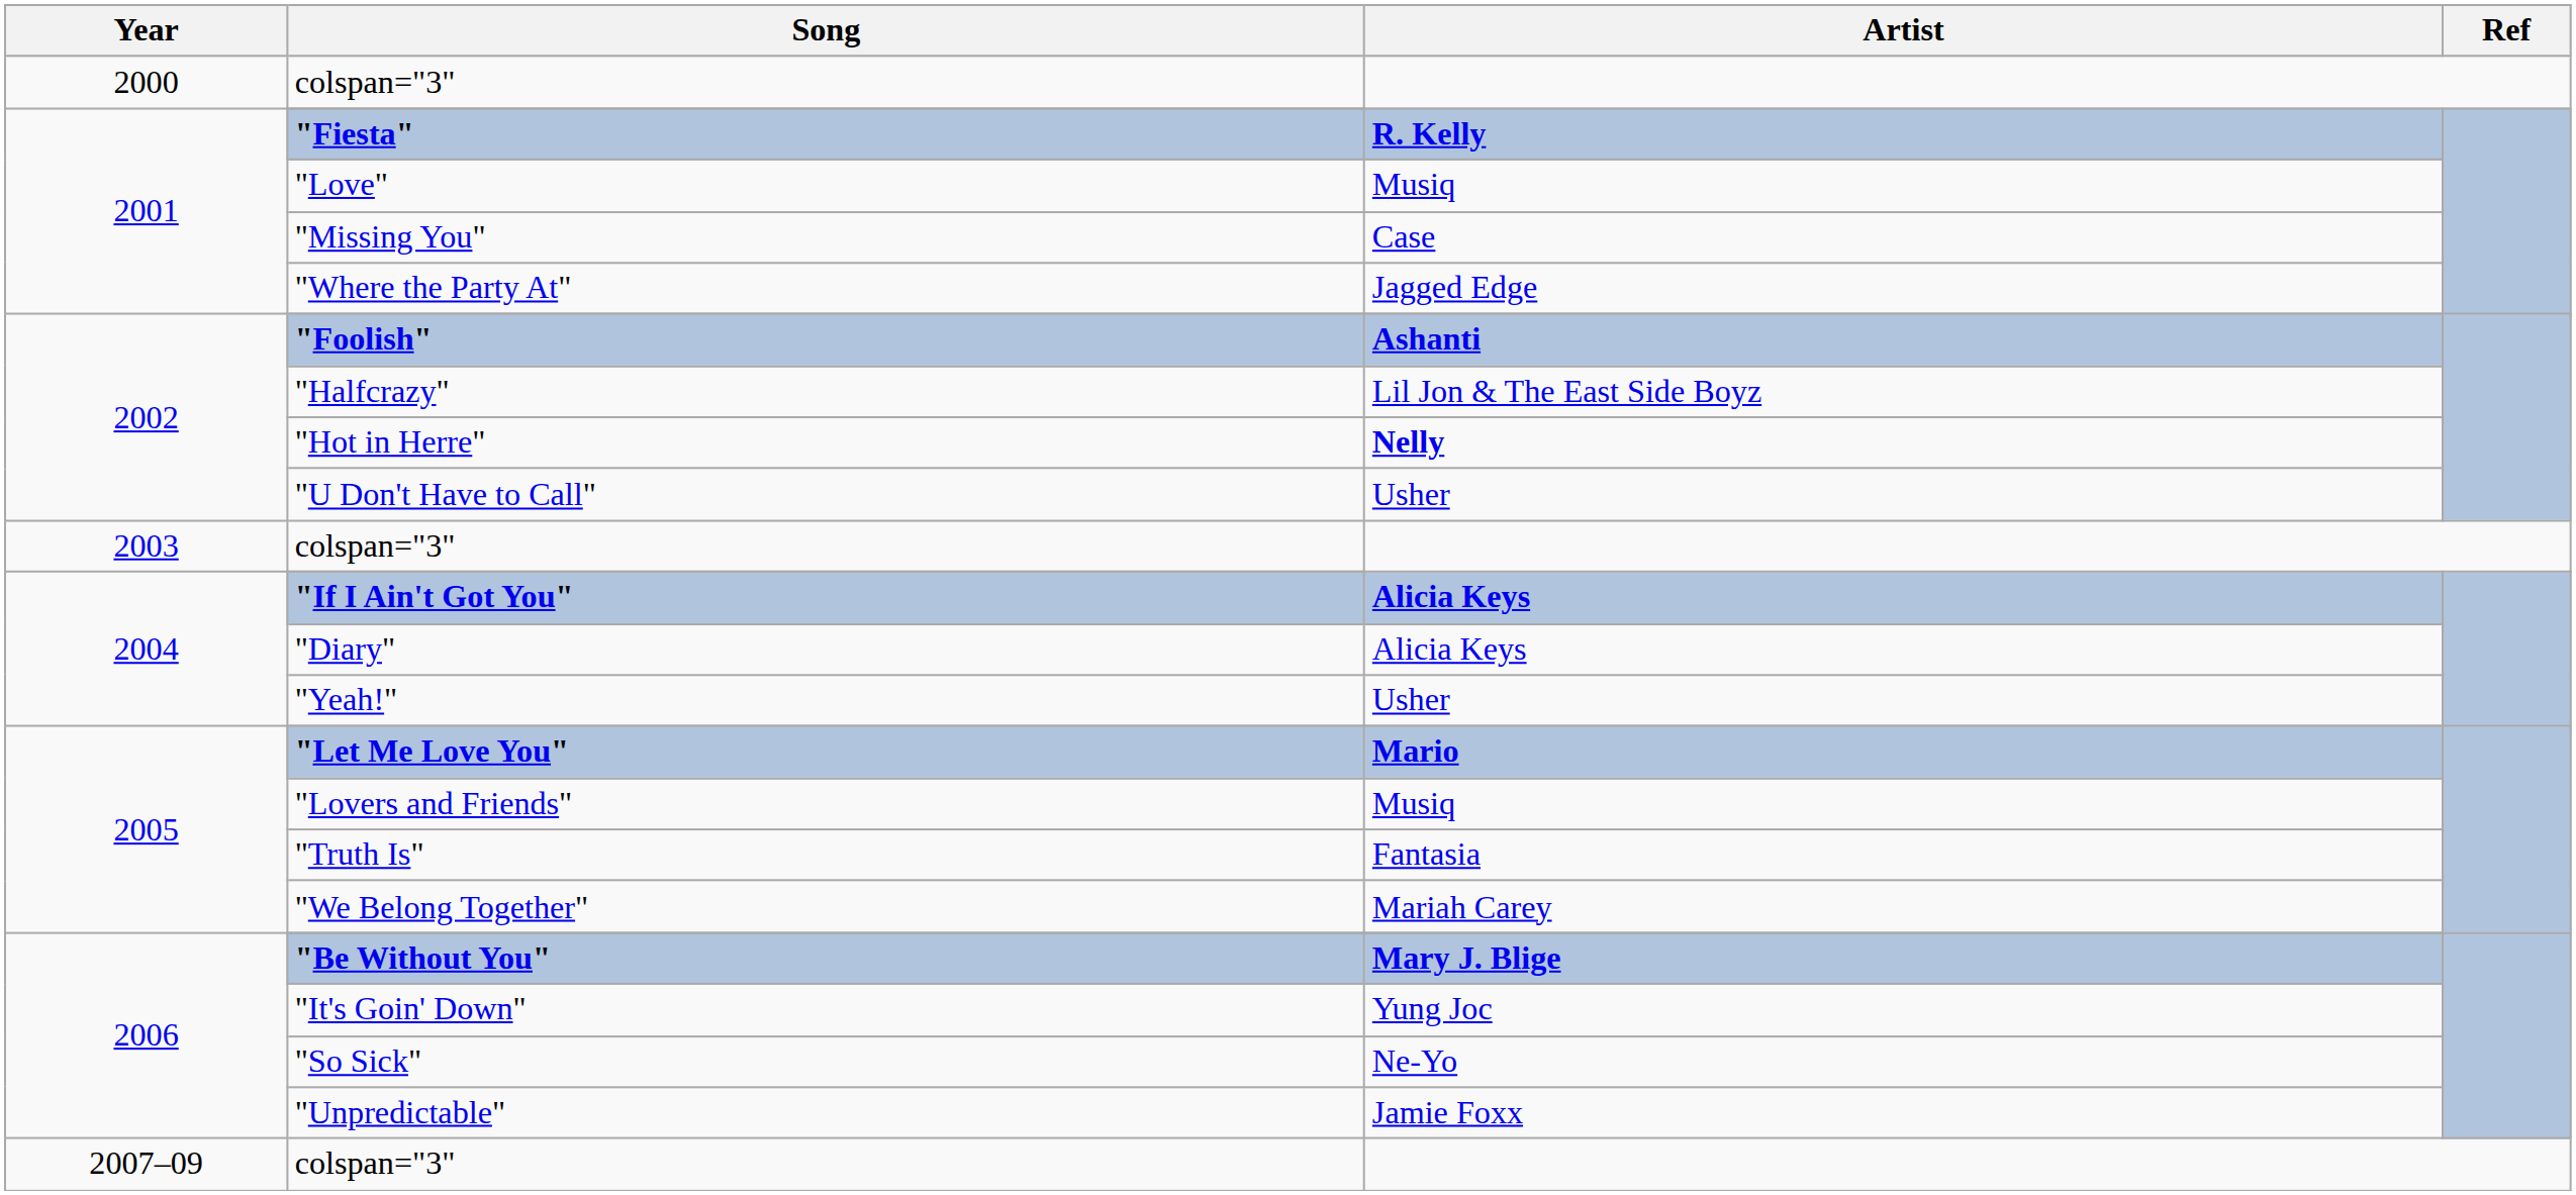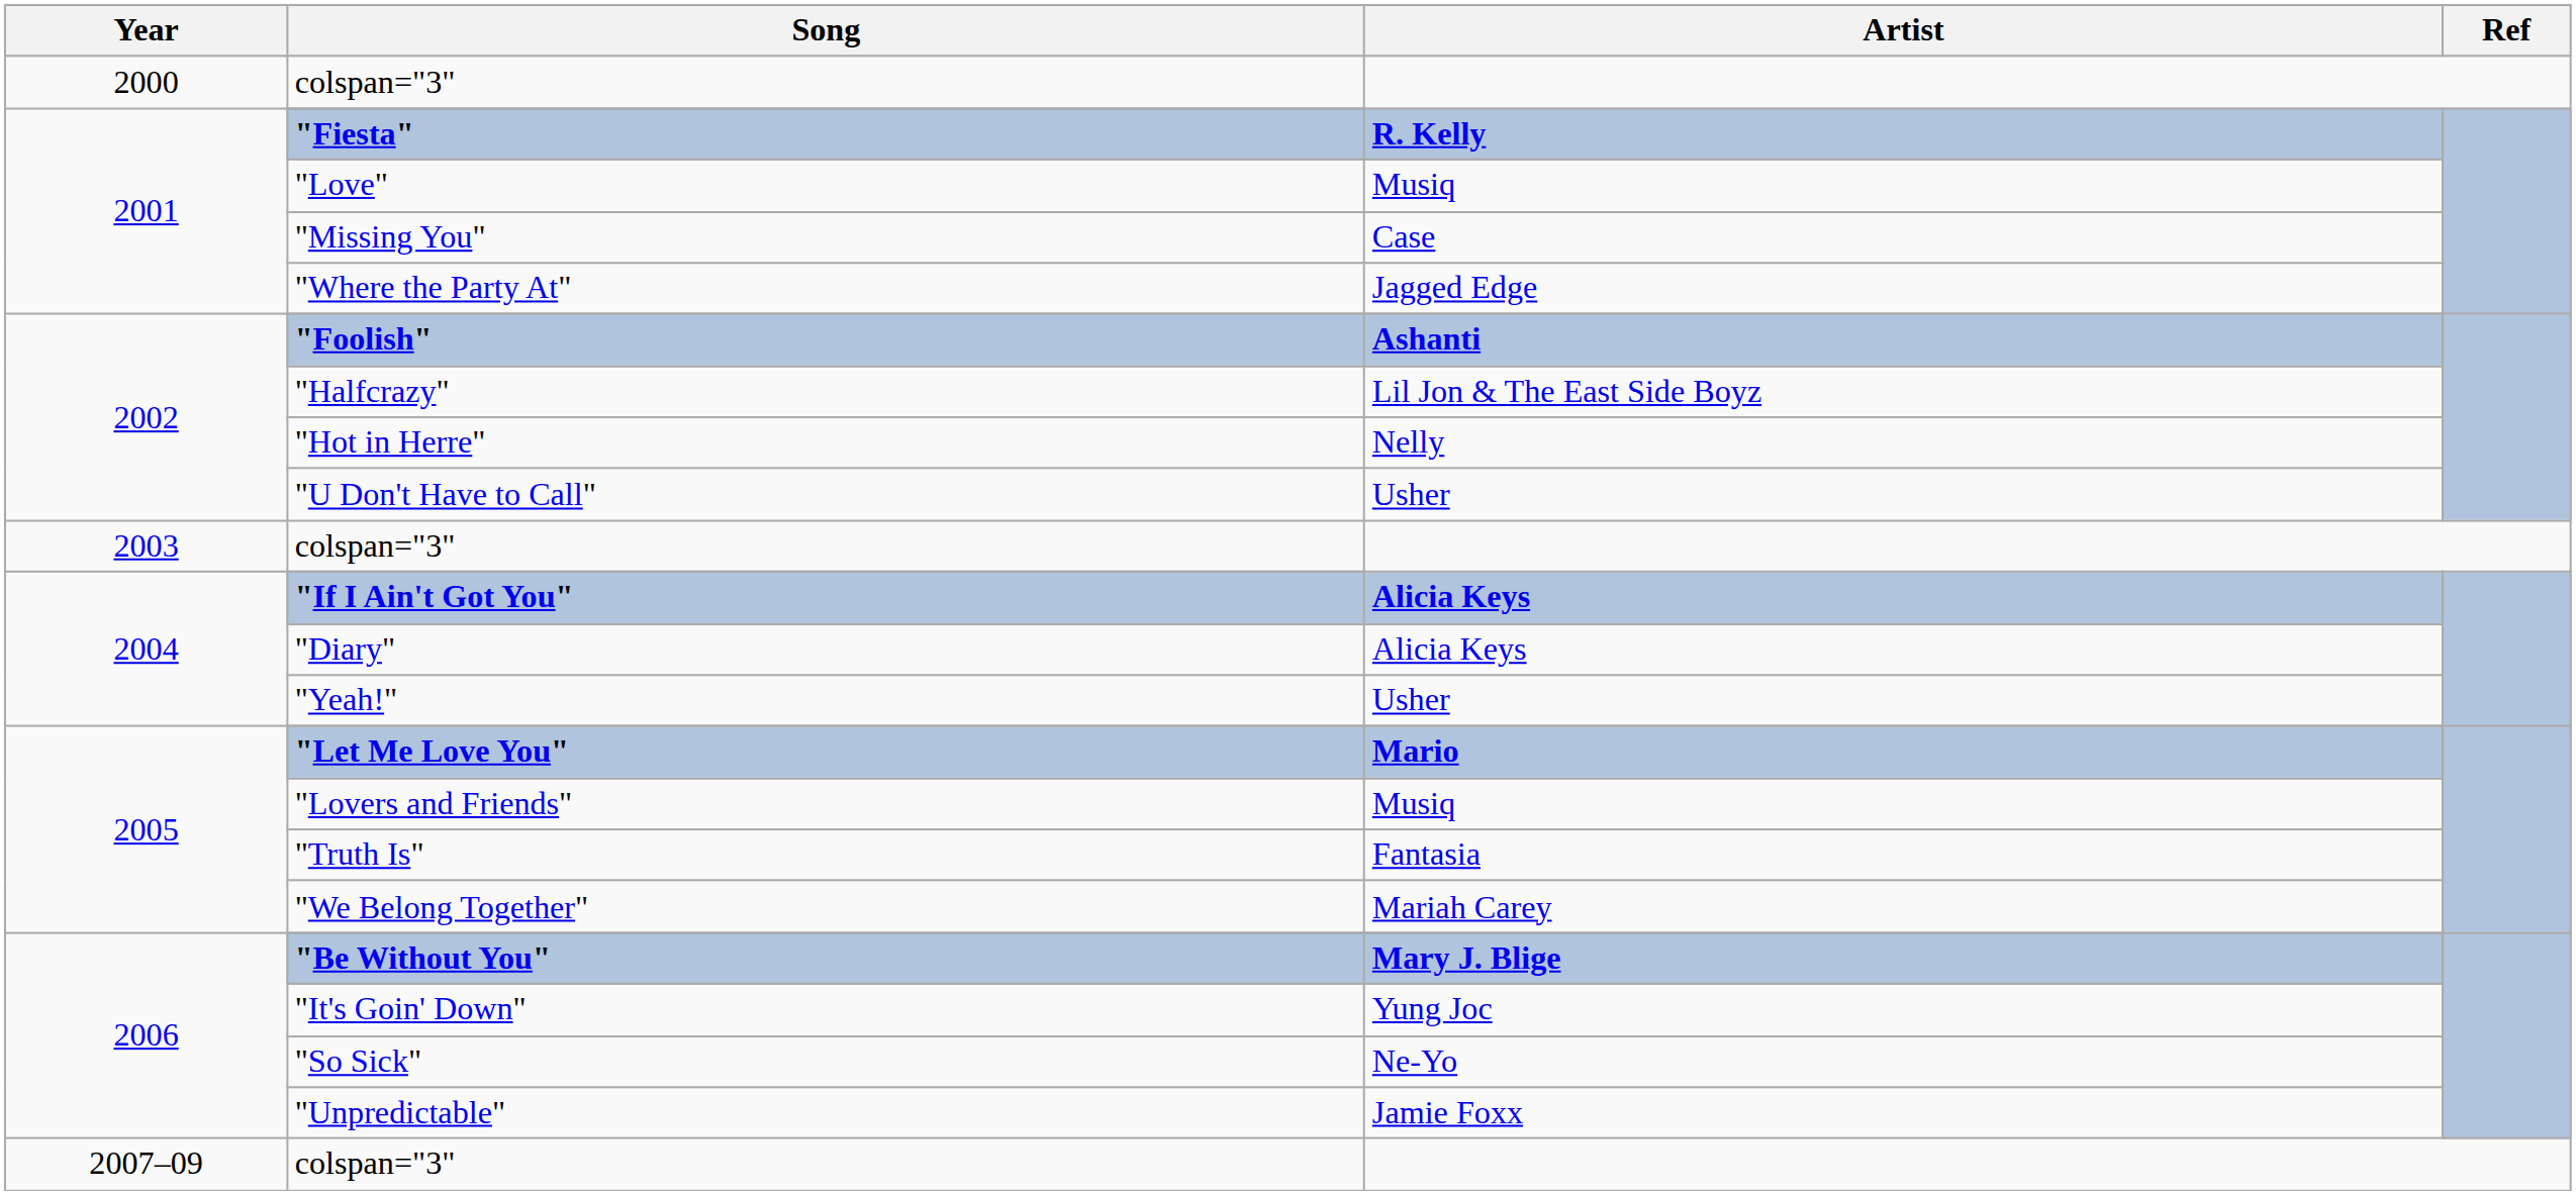"Hot in Herre" | Artist: bold -> normal
